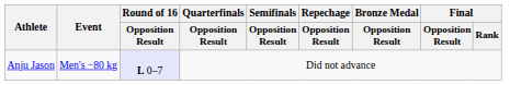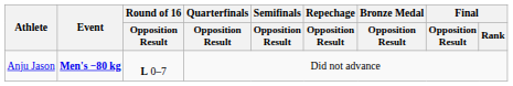Anju Jason | Event: normal -> bold
Anju Jason | Round of 16 / Opposition Result: lavender background -> no background
